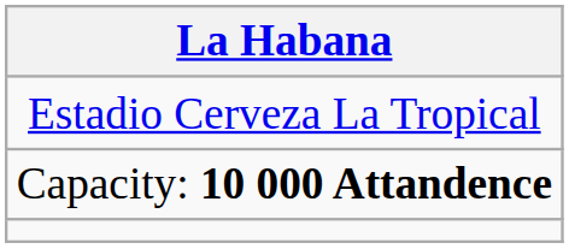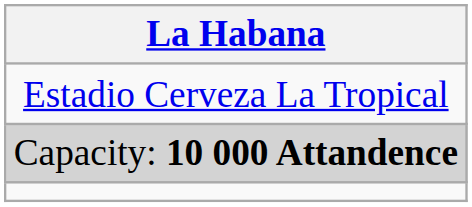row 3 | column 1: no background -> lightgrey background
